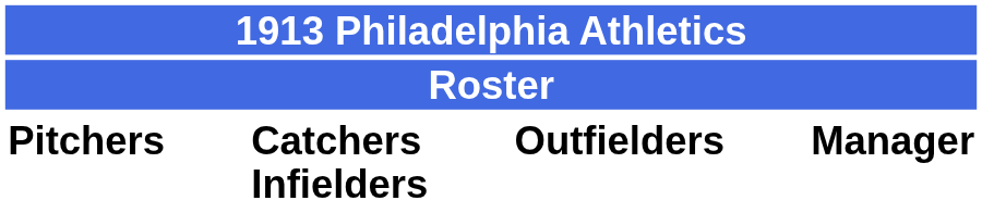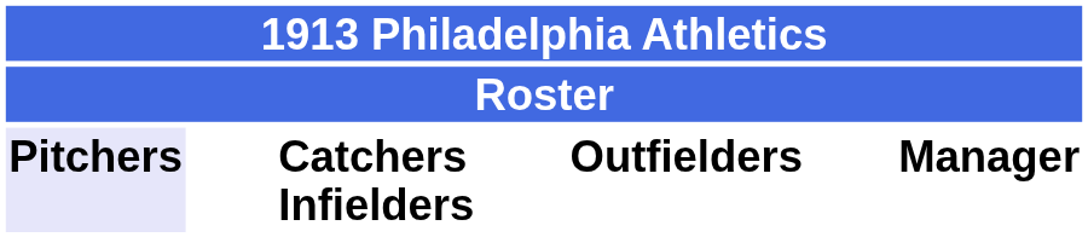Pitchers | column 1: no background -> lavender background
